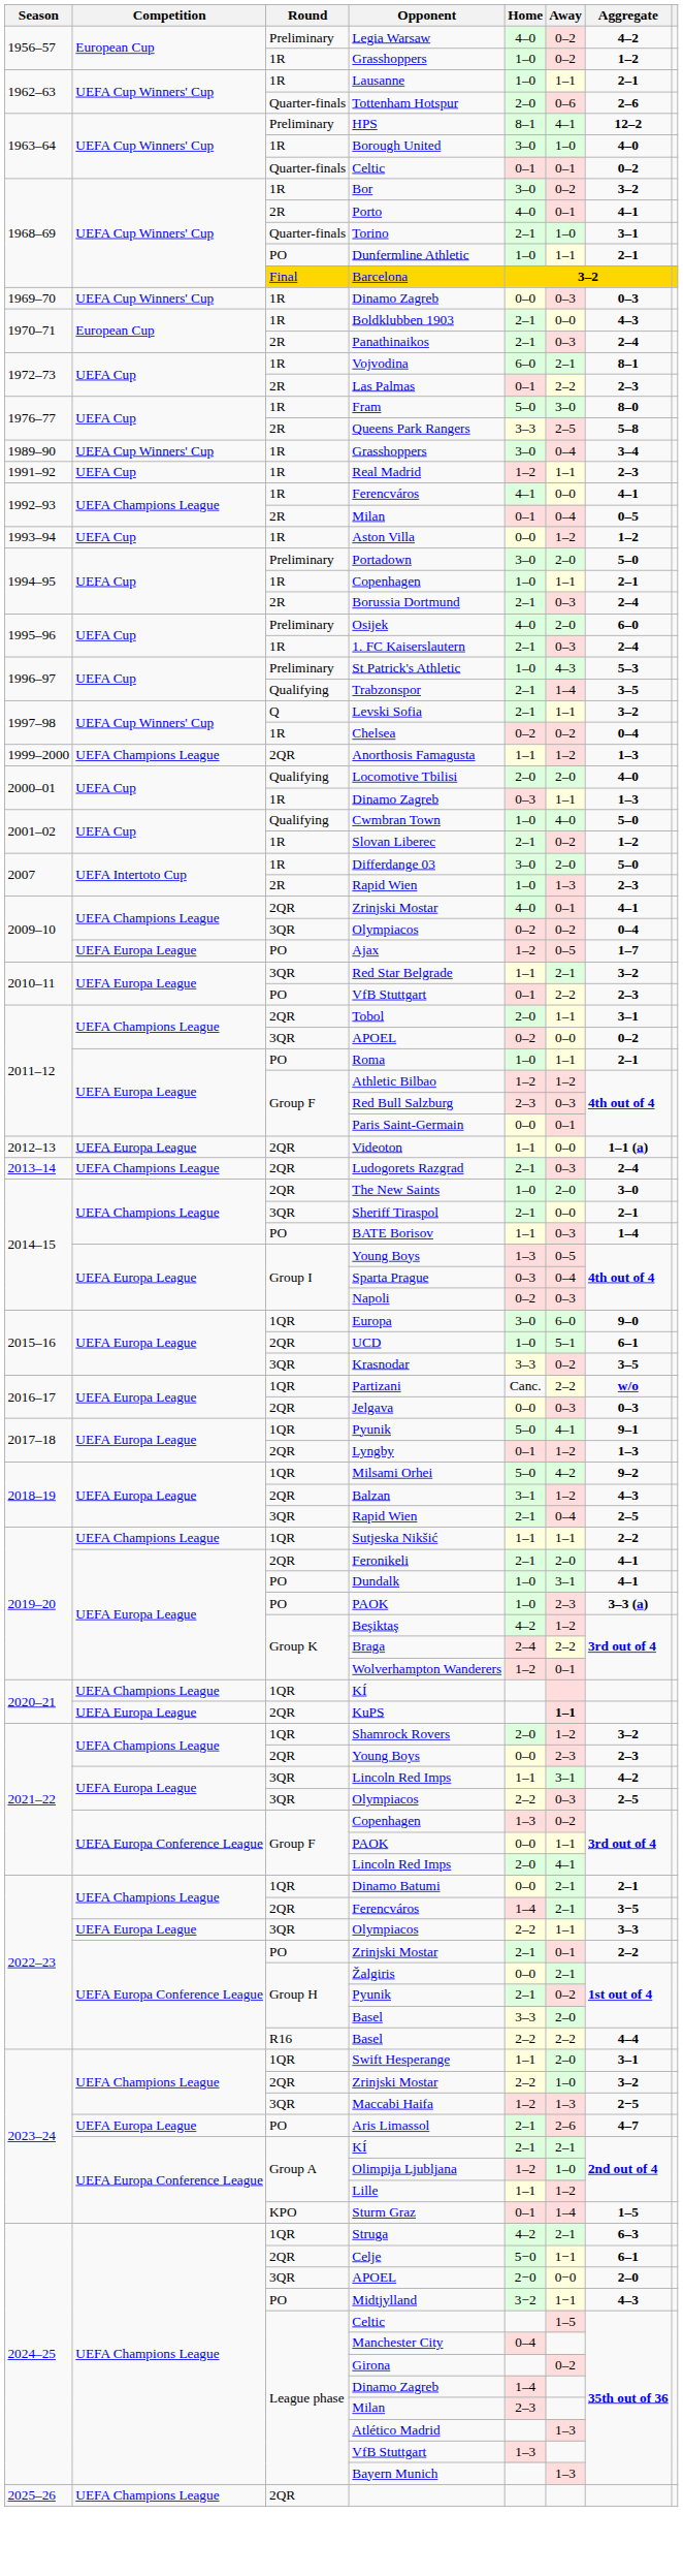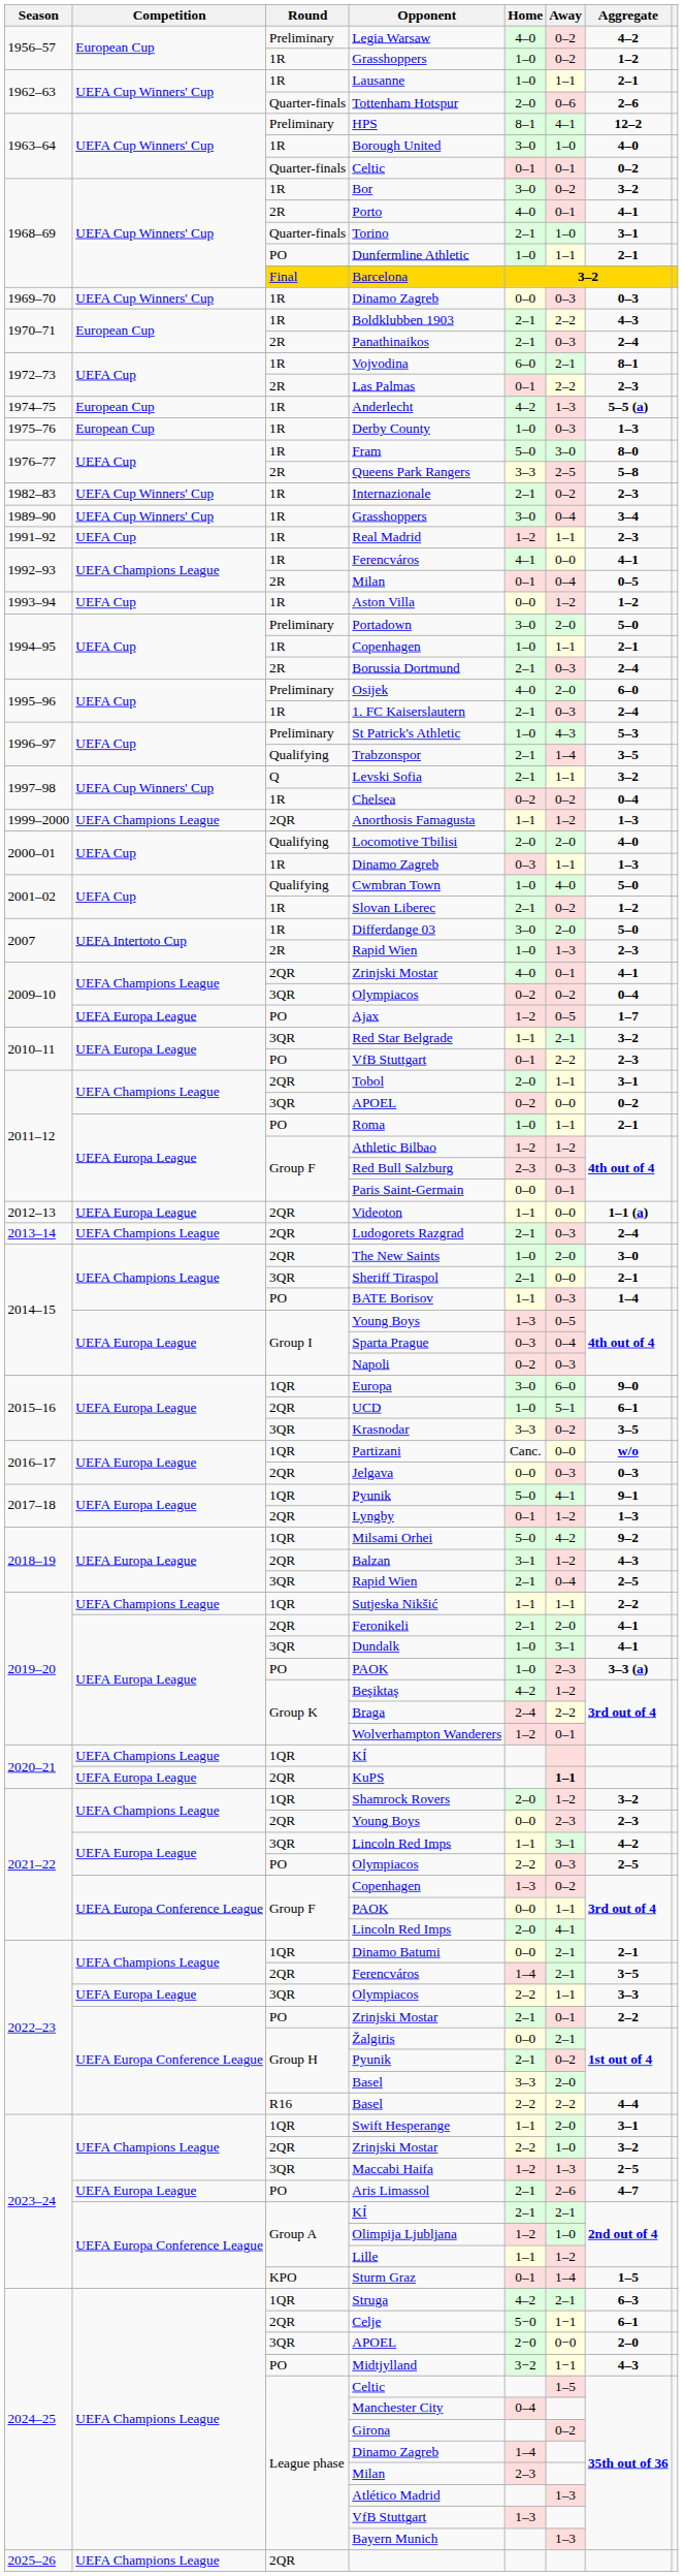Boldklubben 1903 | Away: 0–0 -> 2–2
+ row: 1974–75 | European Cup | 1R | Anderlecht | 4–2 | 1–3 | 5–5 (a)
+ row: 1975–76 | European Cup | 1R | Derby County | 1–0 | 0–3 | 1–3
+ row: 1982–83 | UEFA Cup Winners' Cup | 1R | Internazionale | 2–1 | 0–2 | 2–3
Partizani | Away: 2–2 -> 0–0
Dundalk | Round: PO -> 3QR
2021–22 / Olympiacos | Round: 3QR -> PO
